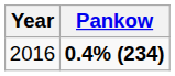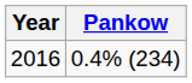2016 | Pankow: bold -> normal
